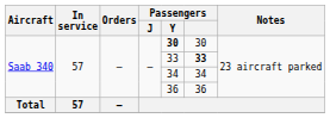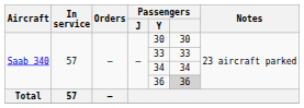row 3 | Passengers / Y: bold -> normal
row 4 | Passengers: bold -> normal
row 6 | Passengers: no background -> lightgrey background
